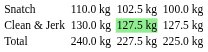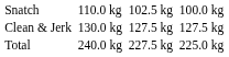Clean & Jerk | column 3: lightgreen background -> no background
